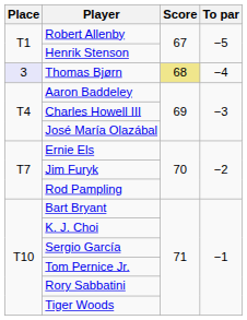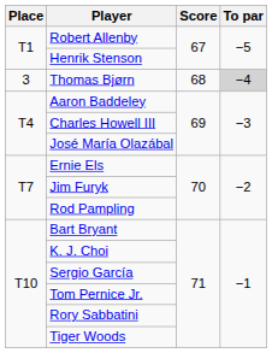Thomas Bjørn | Place: lavender background -> no background
Thomas Bjørn | Score: khaki background -> no background
Thomas Bjørn | To par: no background -> lightgrey background
